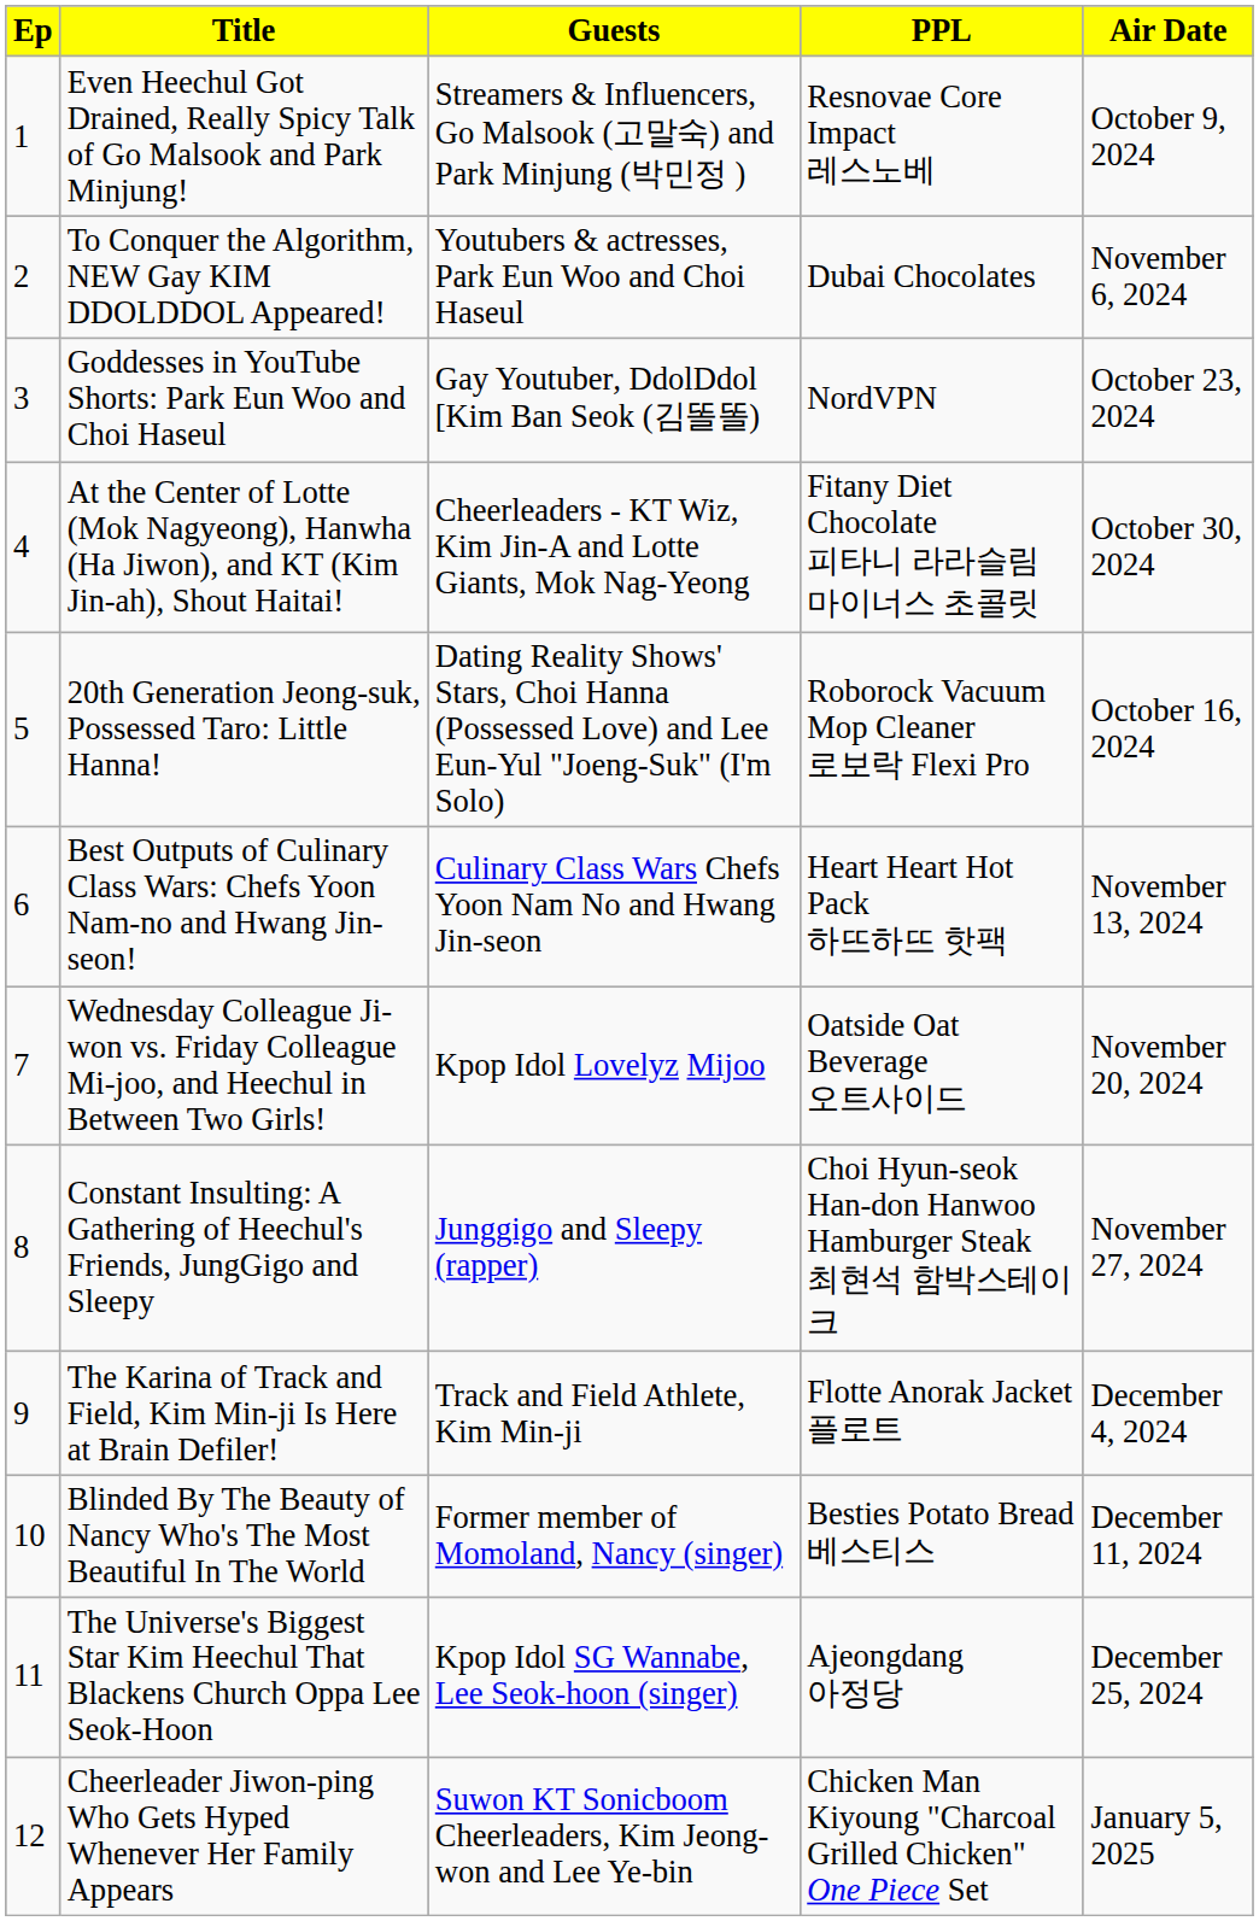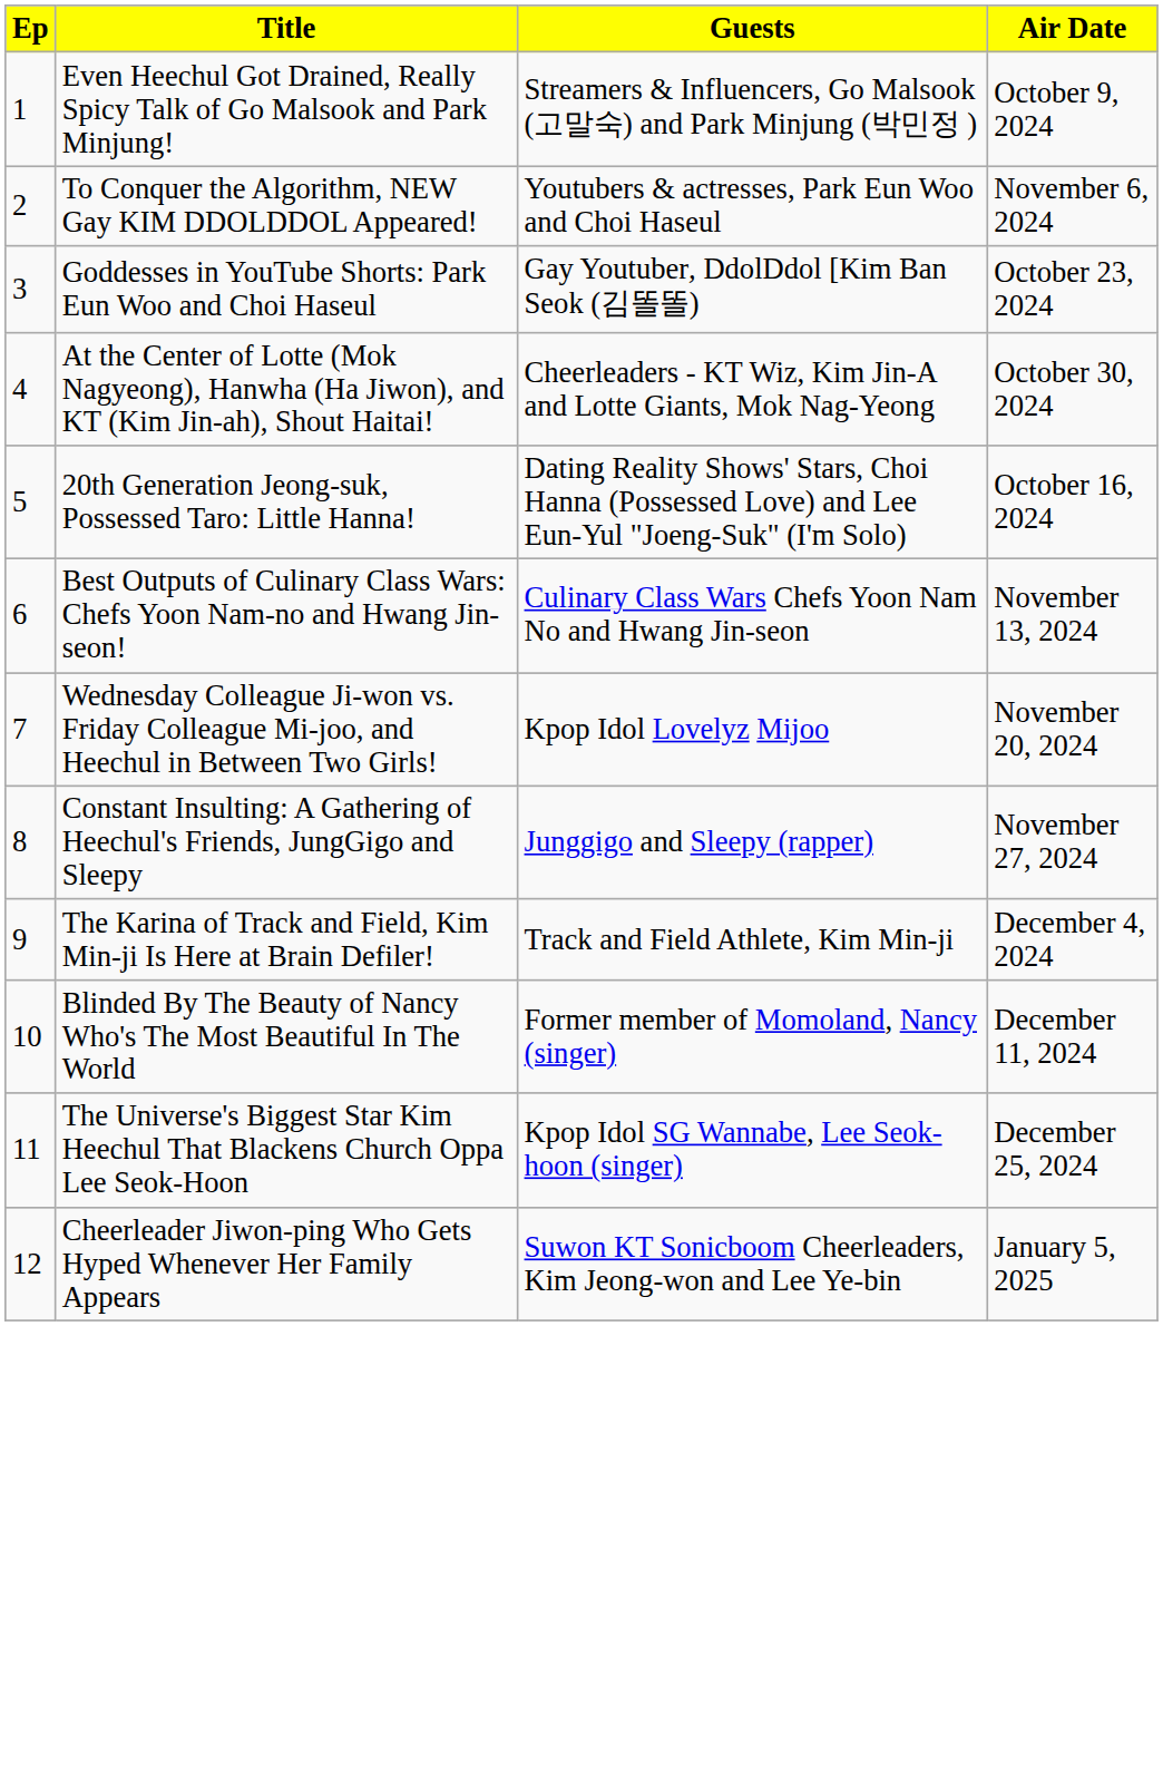- column: PPL | Resnovae Core Impact 레스노베 | Dubai Chocolates | NordVPN | Fitany Diet Chocolate 피타니 라라슬림 마이너스 초콜릿 | Roborock Vacuum Mop Cleaner 로보락 Flexi Pro | Heart Heart Hot Pack 하뜨하뜨 핫팩 | Oatside Oat Beverage 오트사이드 | Choi Hyun-seok Han-don Hanwoo Hamburger Steak 최현석 함박스테이크 | Flotte Anorak Jacket 플로트 | Besties Potato Bread 베스티스 | Ajeongdang 아정당 | Chicken Man Kiyoung "Charcoal Grilled Chicken" One Piece Set
